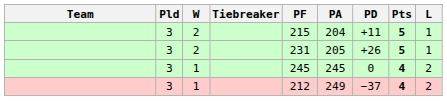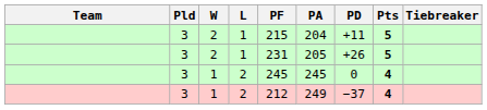columns swapped: L <-> Tiebreaker
